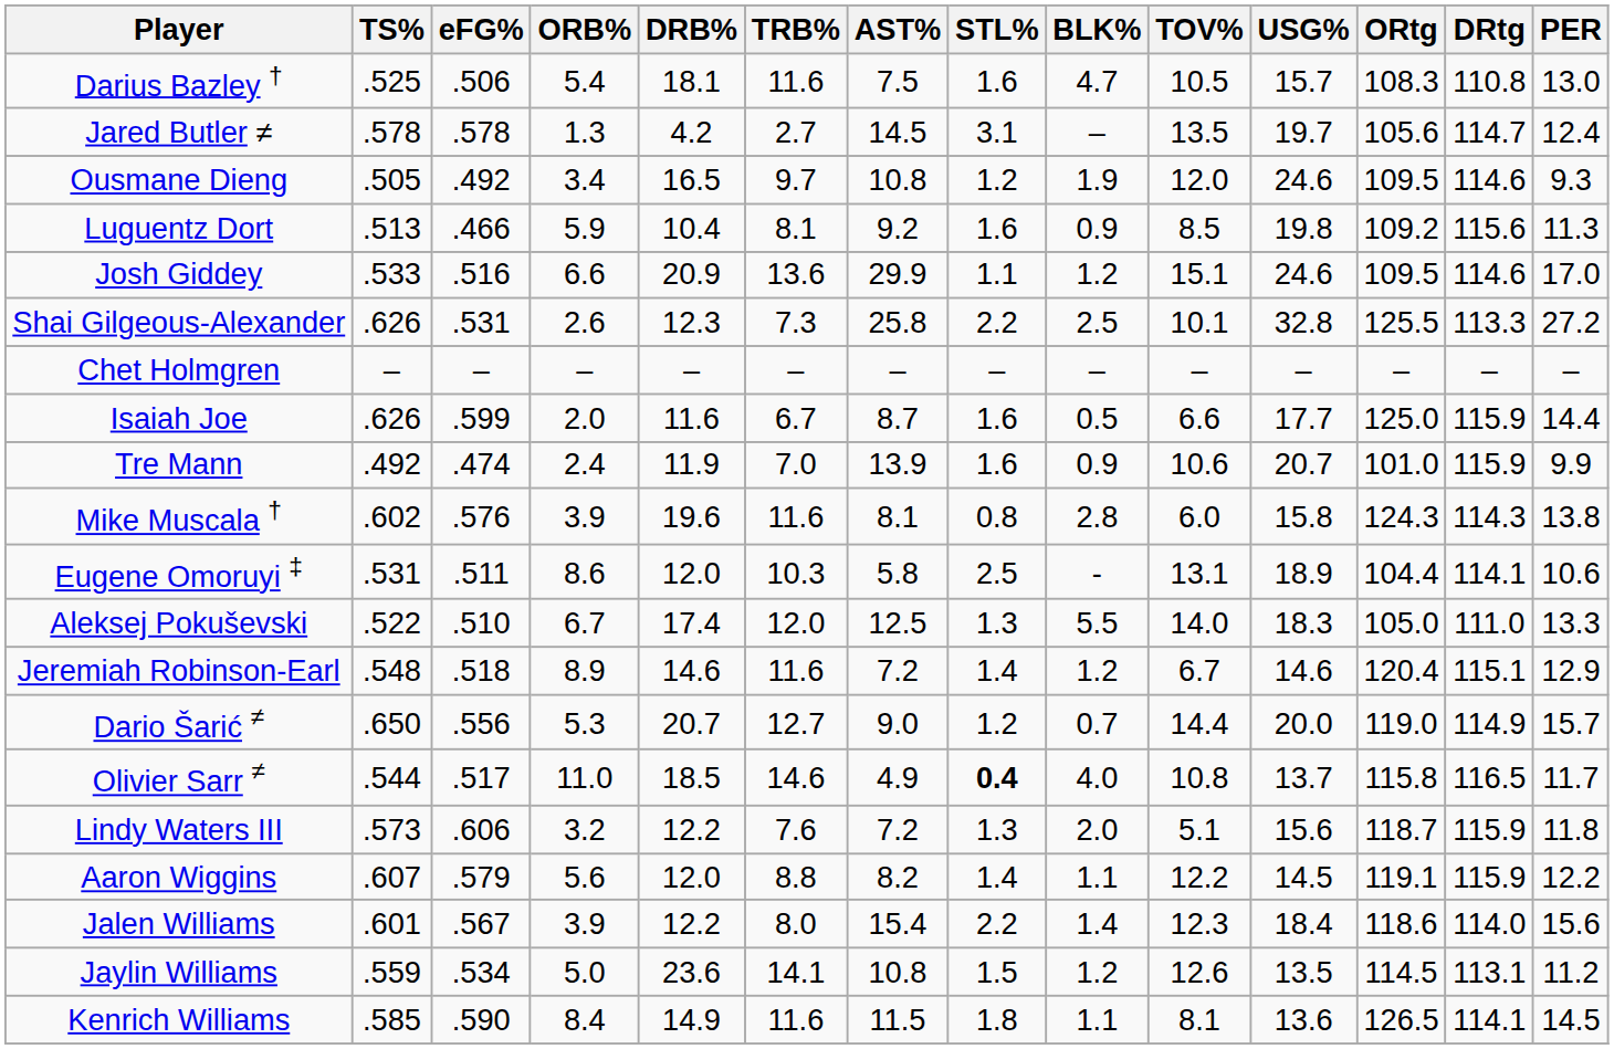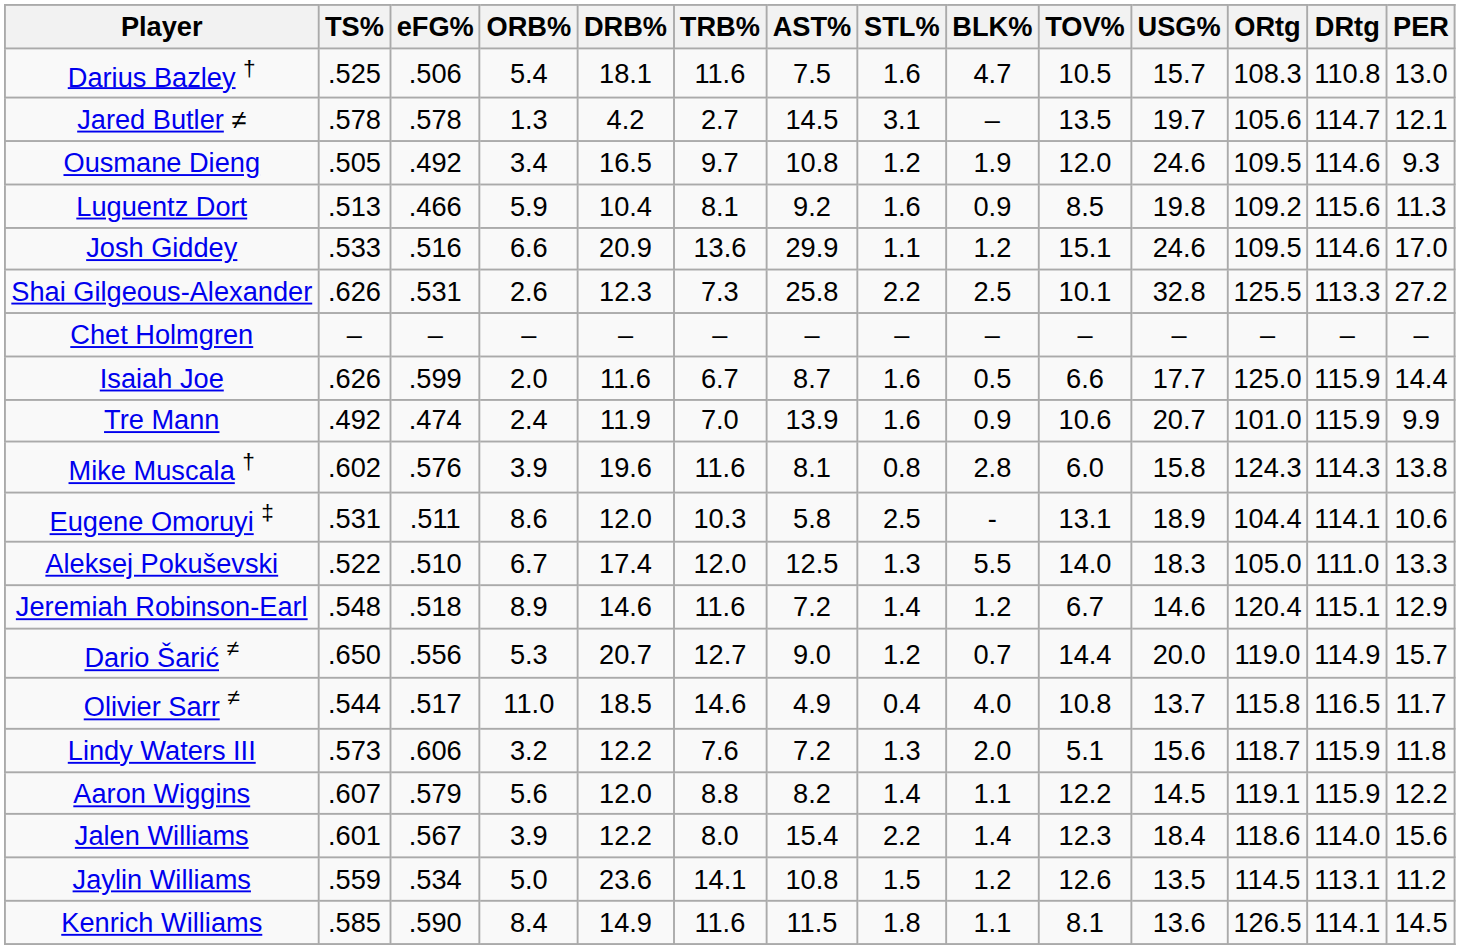Jared Butler ≠ | PER: 12.4 -> 12.1
Olivier Sarr ≠ | STL%: bold -> normal
